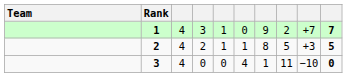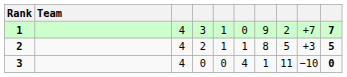columns swapped: Rank <-> Team
